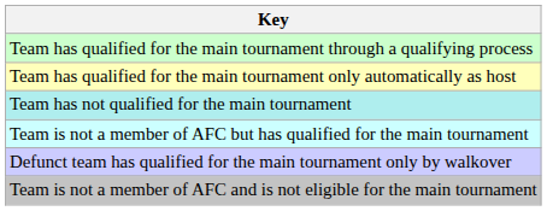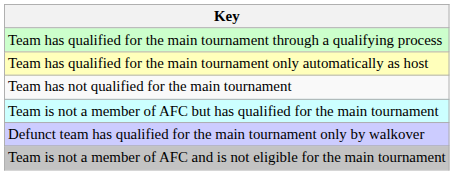row 4 | column 1: paleturquoise background -> no background
